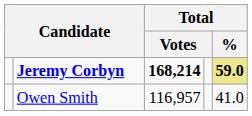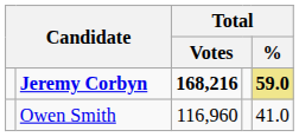Jeremy Corbyn | column 3: 168,214 -> 168,216
Owen Smith | column 3: 116,957 -> 116,960
